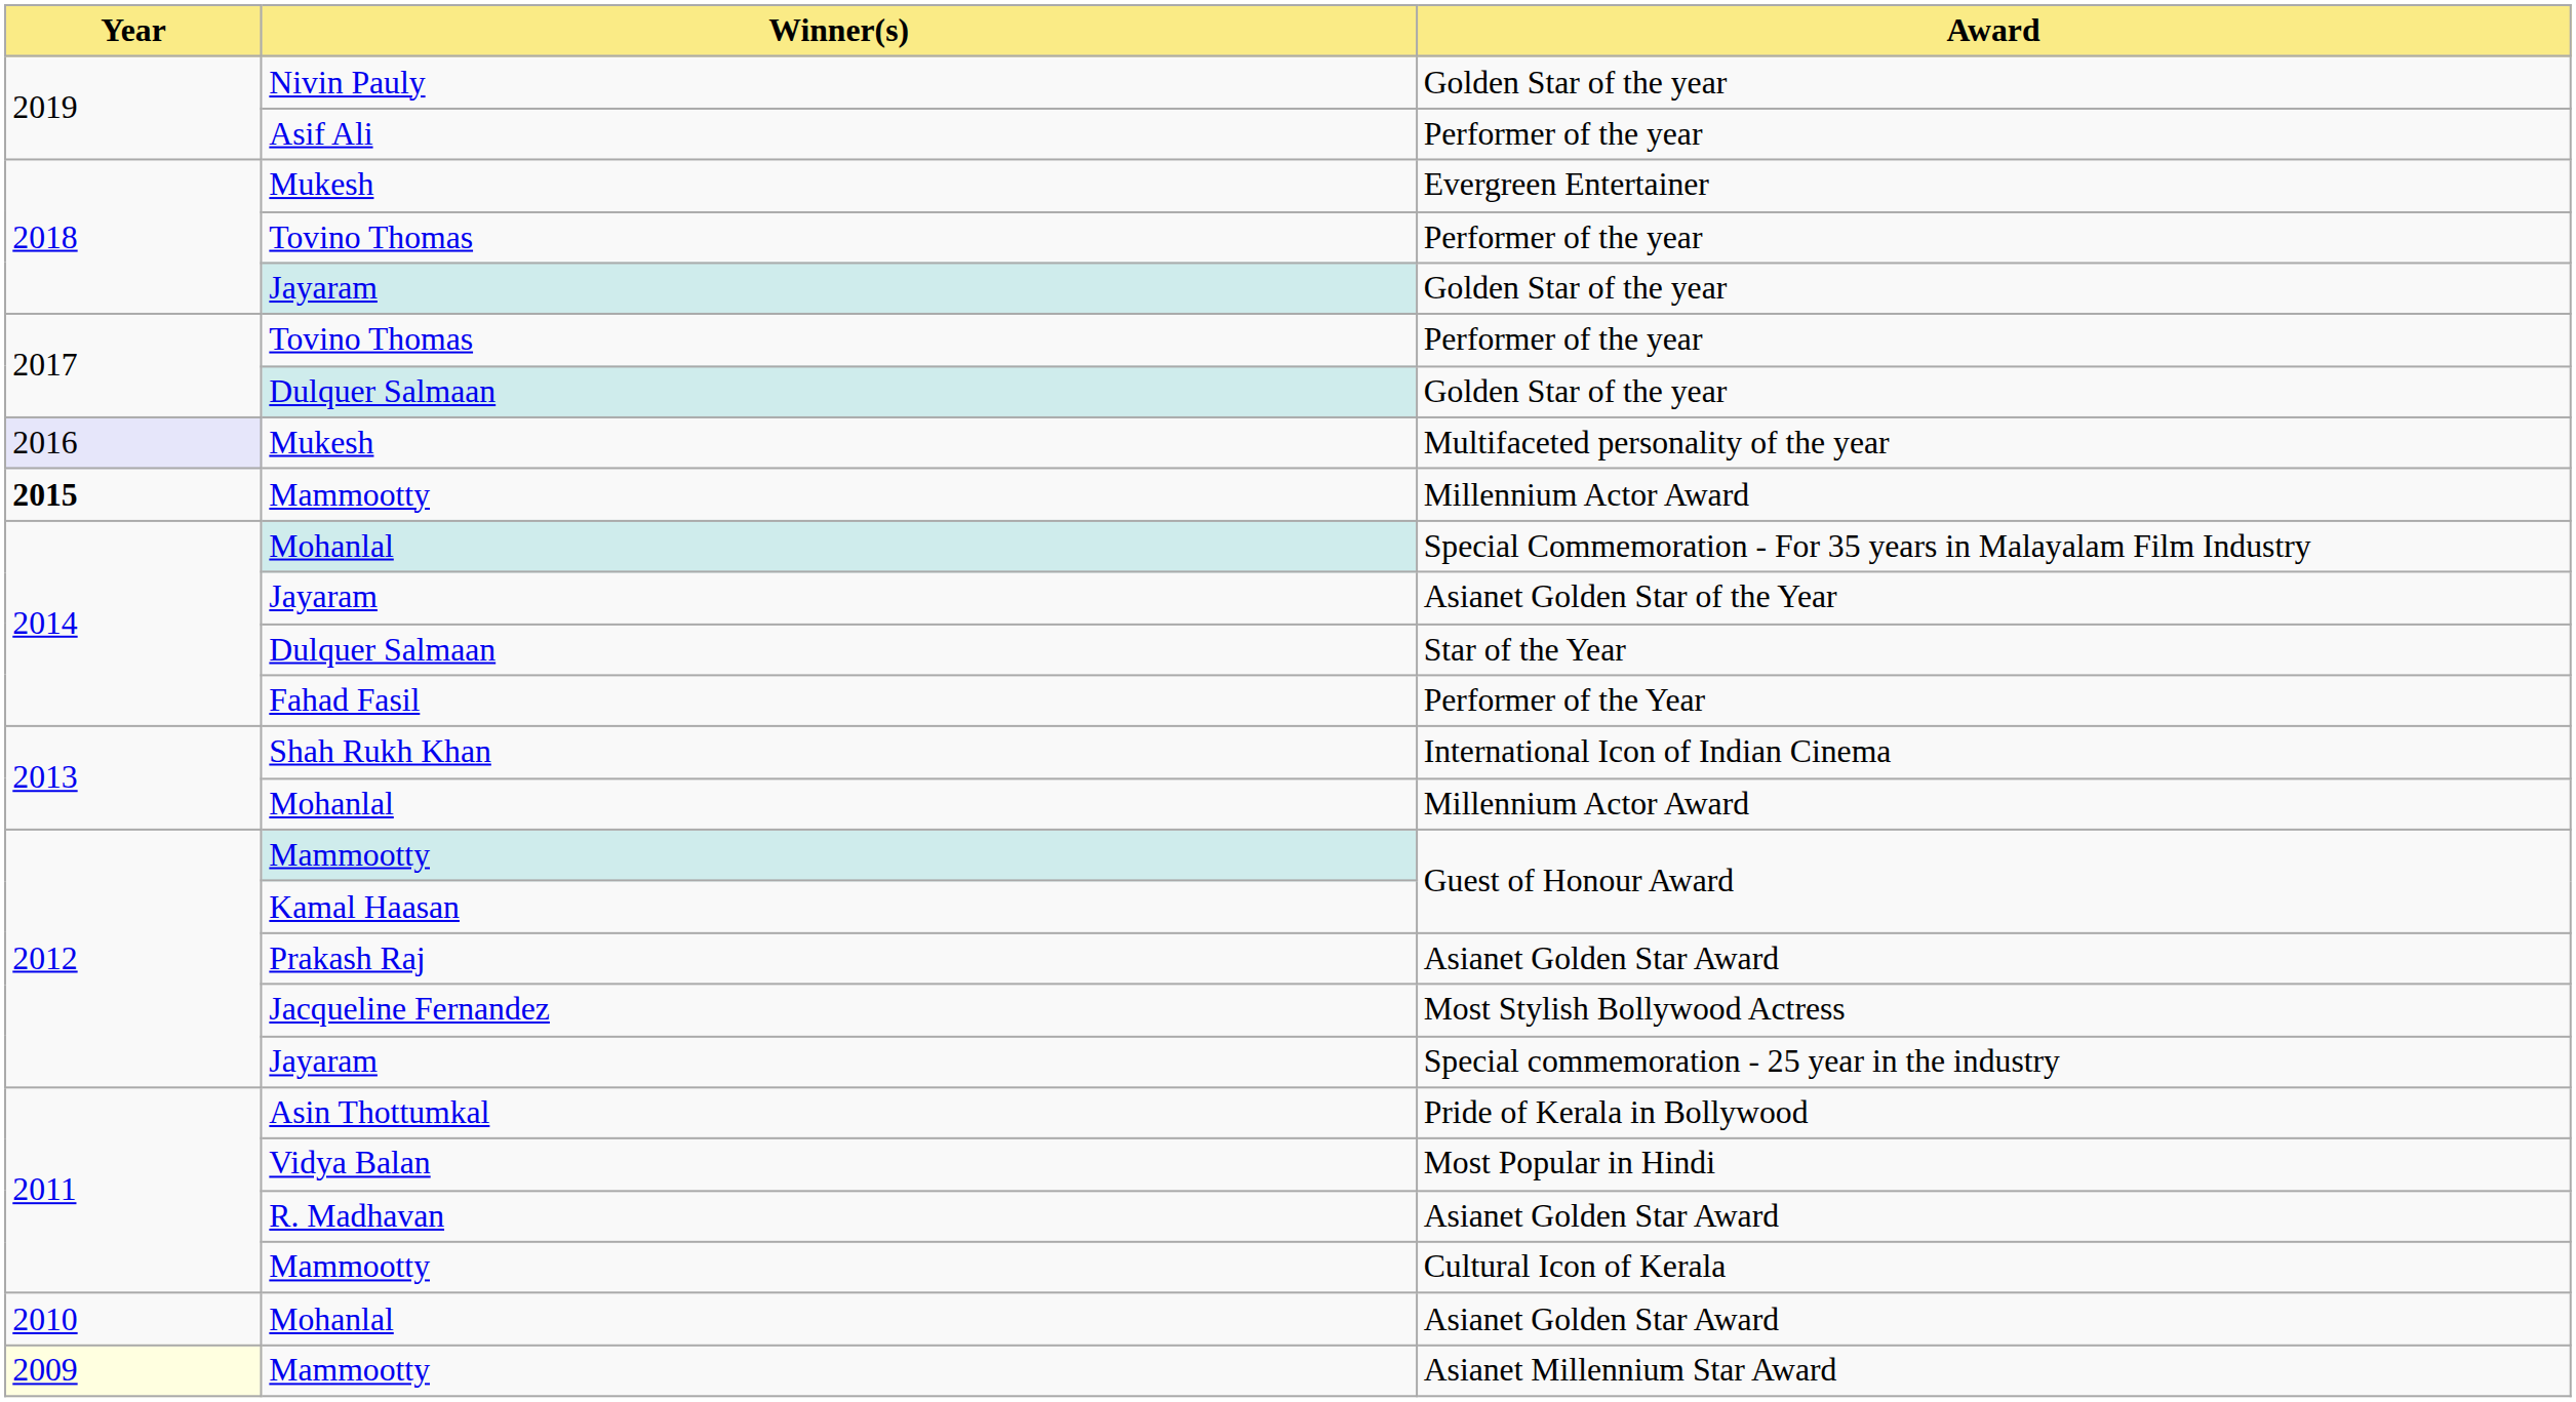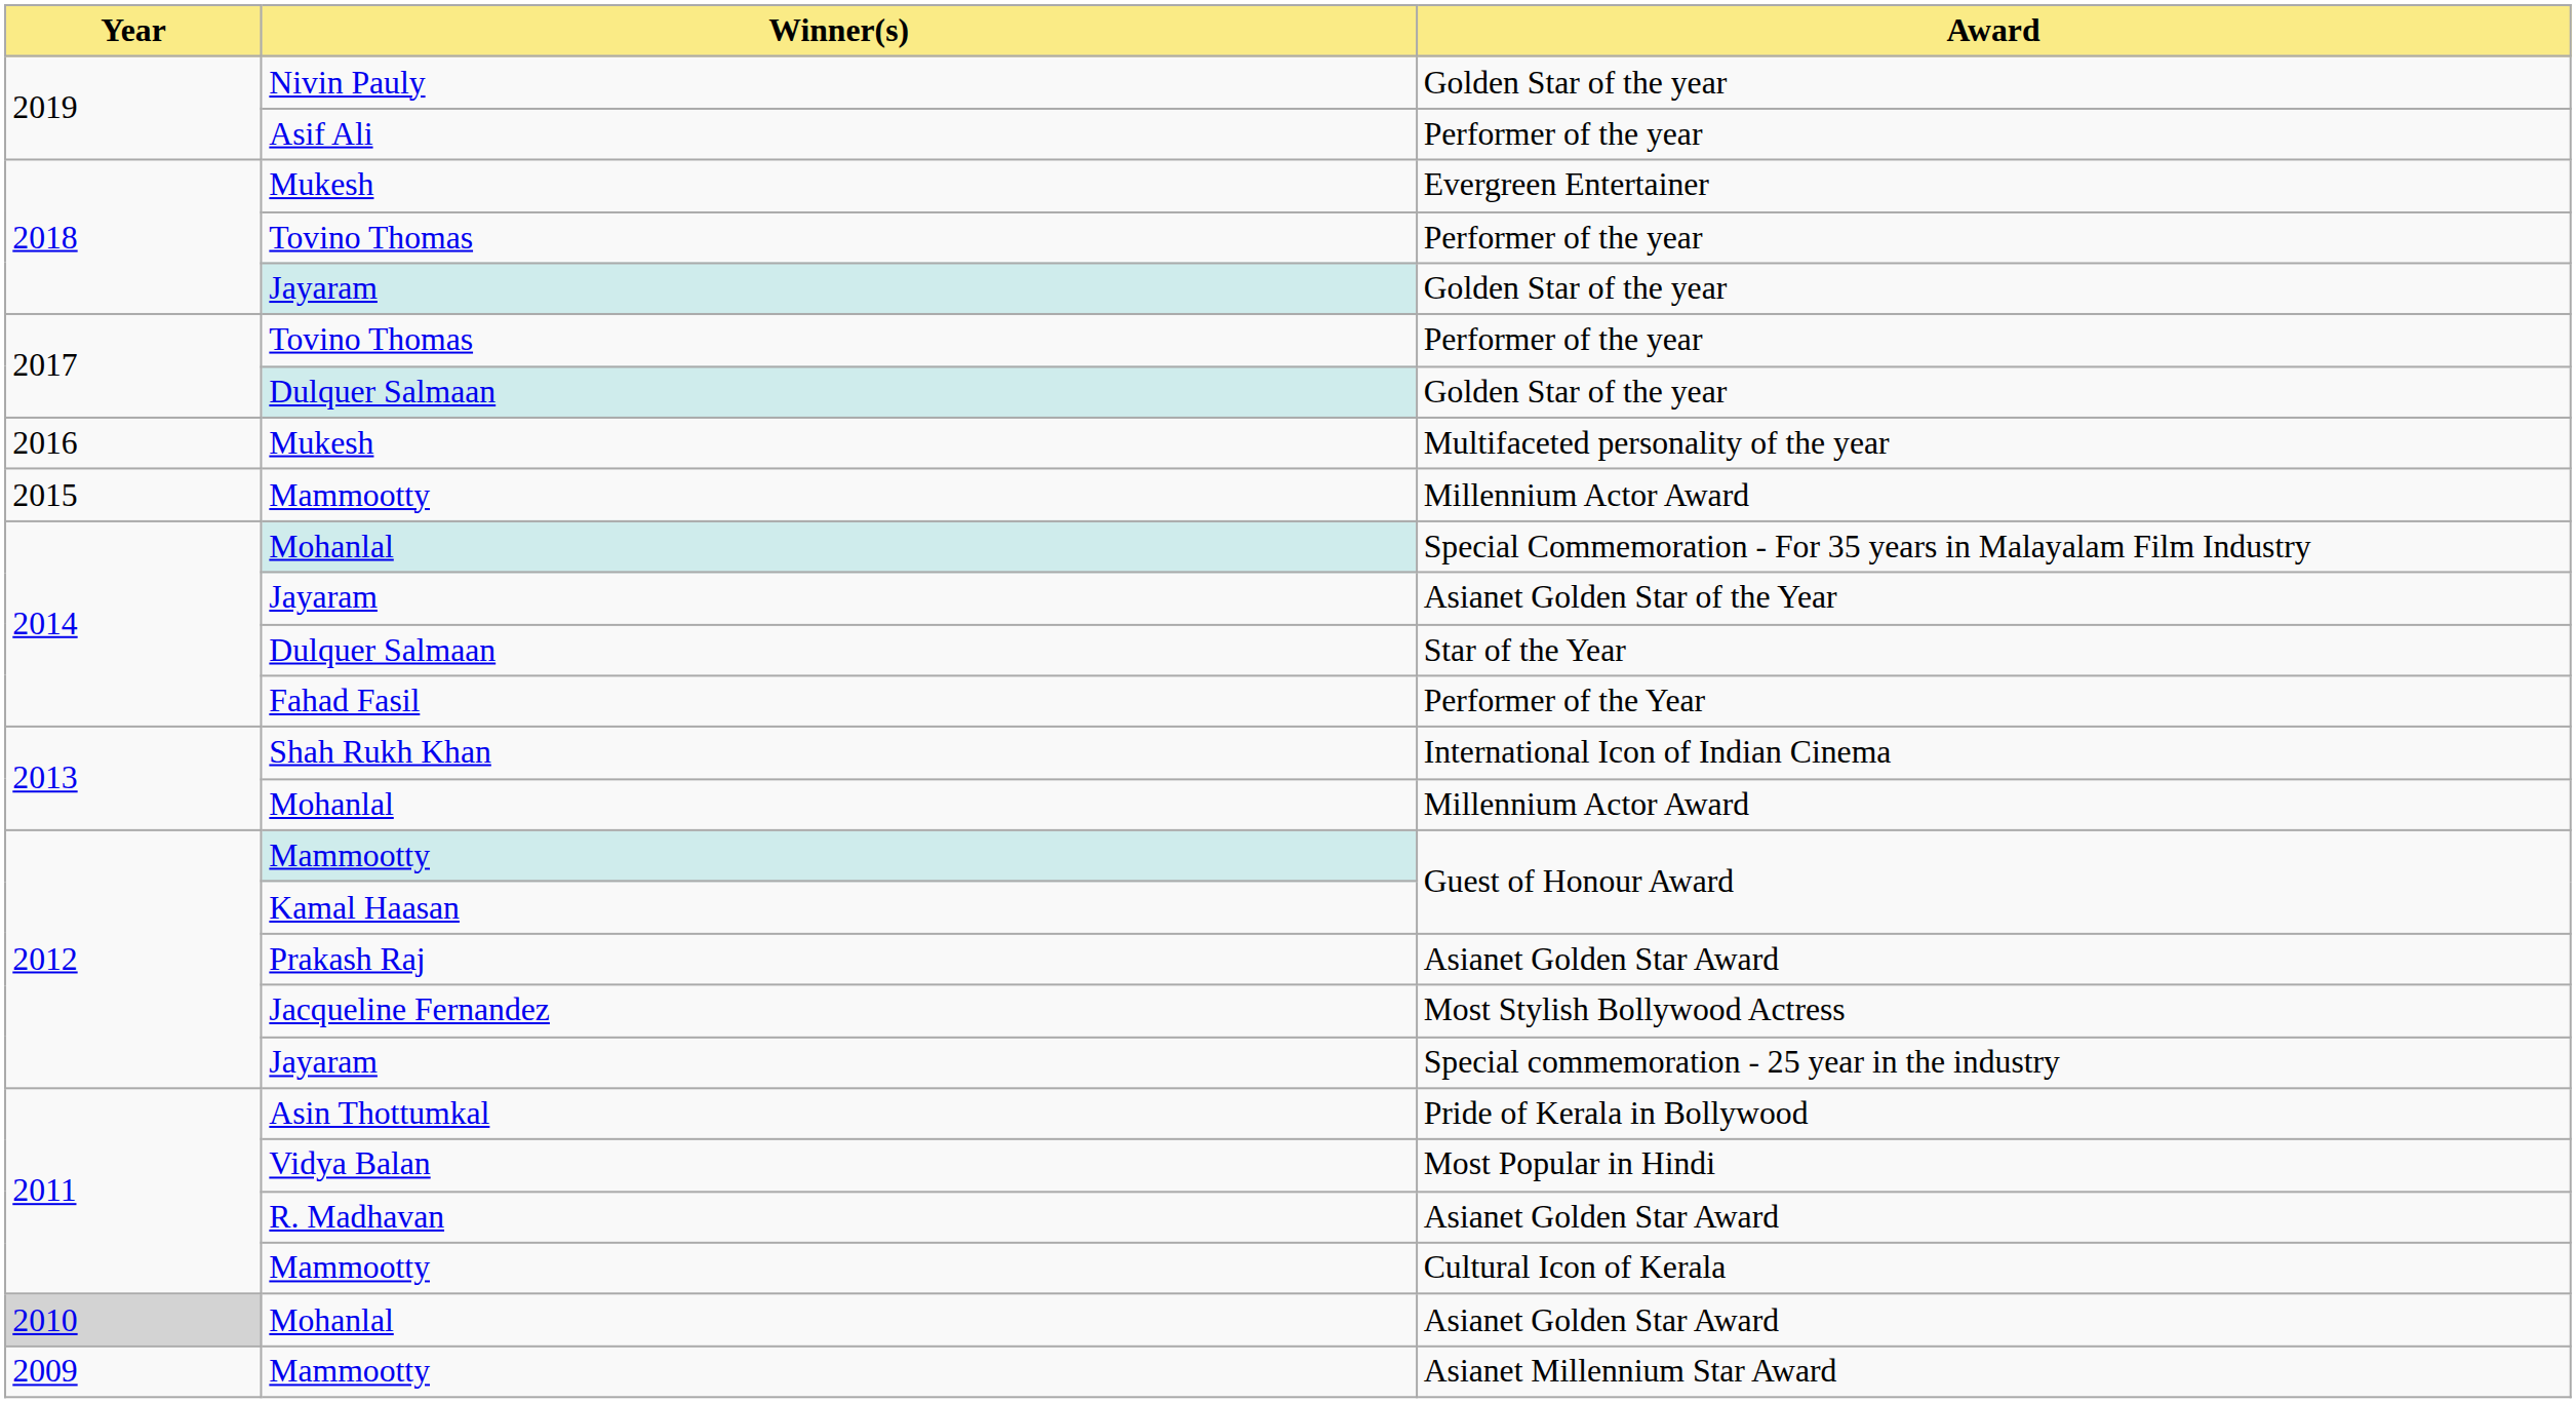Multifaceted personality of the year | Year: lavender background -> no background
Mammootty / Millennium Actor Award | Year: bold -> normal
Mohanlal / Asianet Golden Star Award | Year: no background -> lightgrey background
Asianet Millennium Star Award | Year: lightyellow background -> no background
